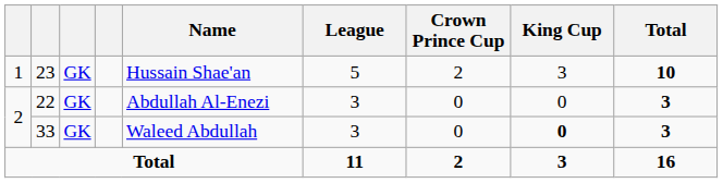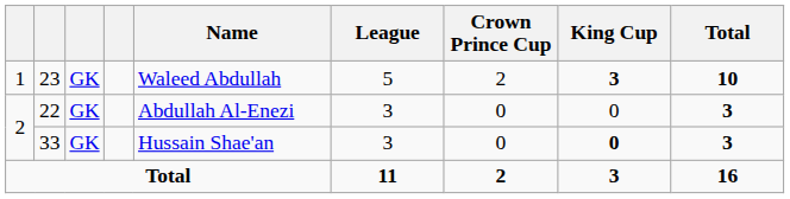23 | Name: Hussain Shae'an -> Waleed Abdullah
23 | King Cup: normal -> bold
33 | Name: Waleed Abdullah -> Hussain Shae'an
